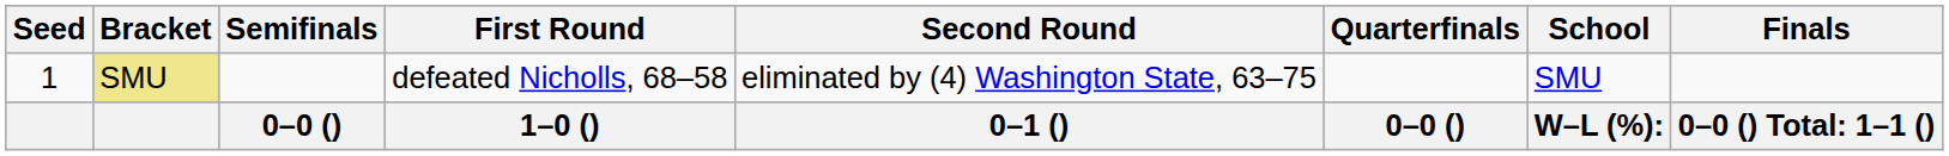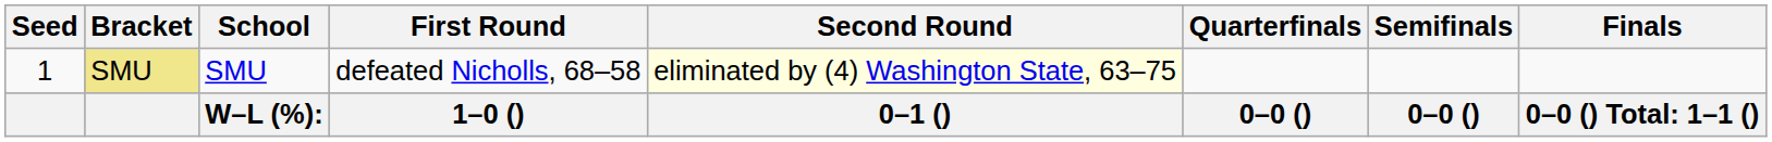columns swapped: School <-> Semifinals
row 2 | Second Round: no background -> lightyellow background
